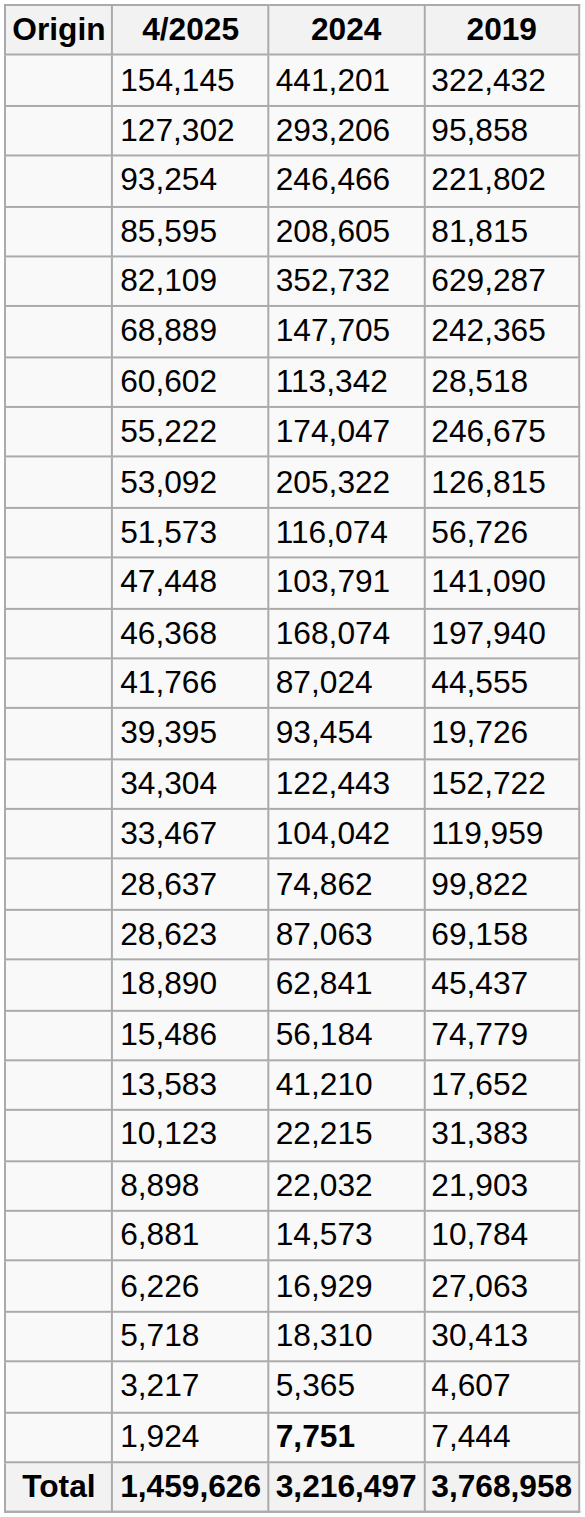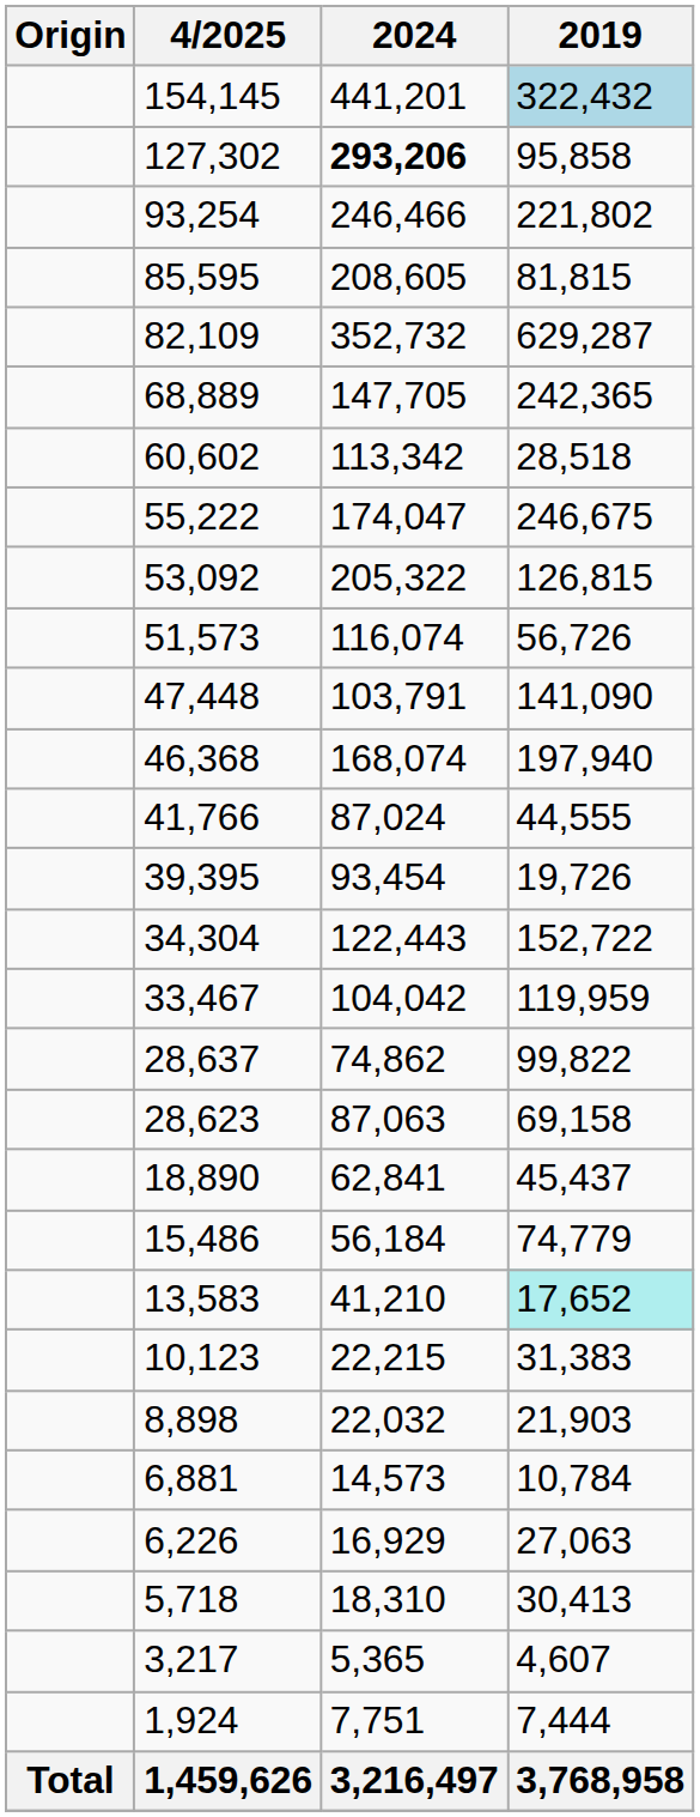154,145 | 2019: no background -> lightblue background
127,302 | 2024: normal -> bold
13,583 | 2019: no background -> paleturquoise background
1,924 | 2024: bold -> normal
